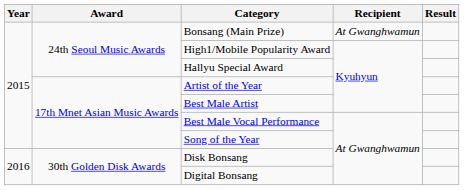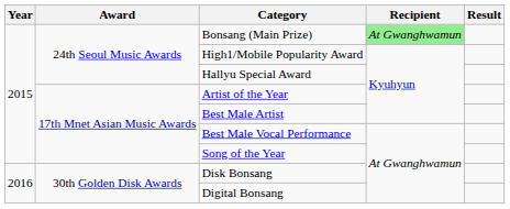Bonsang (Main Prize) | Recipient: no background -> lightgreen background
